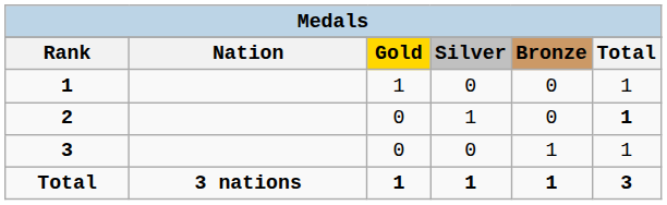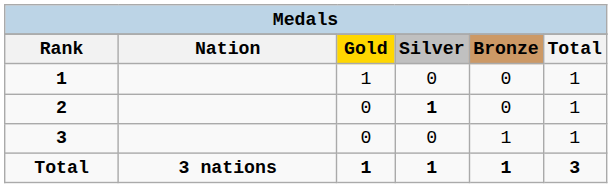2 | column 4: normal -> bold
2 | column 6: bold -> normal
